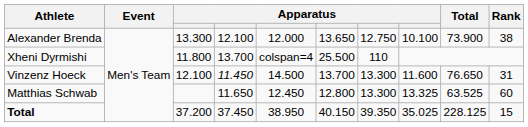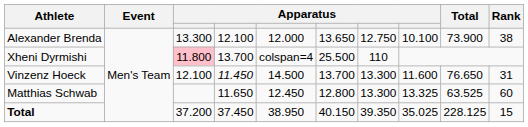Xheni Dyrmishi | column 3: no background -> pink background
